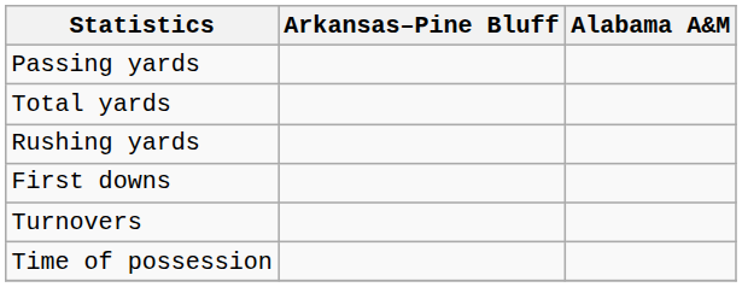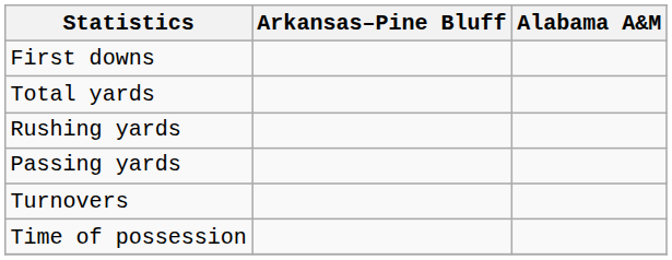rows swapped: First downs <-> Passing yards
